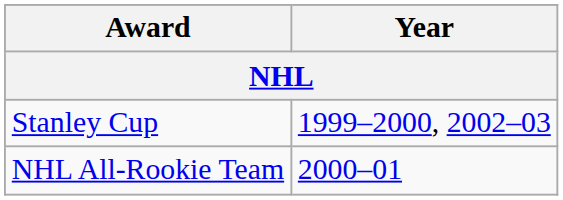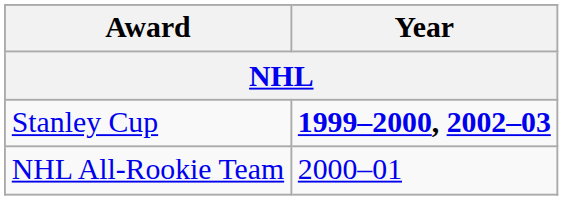Stanley Cup | Year: normal -> bold
